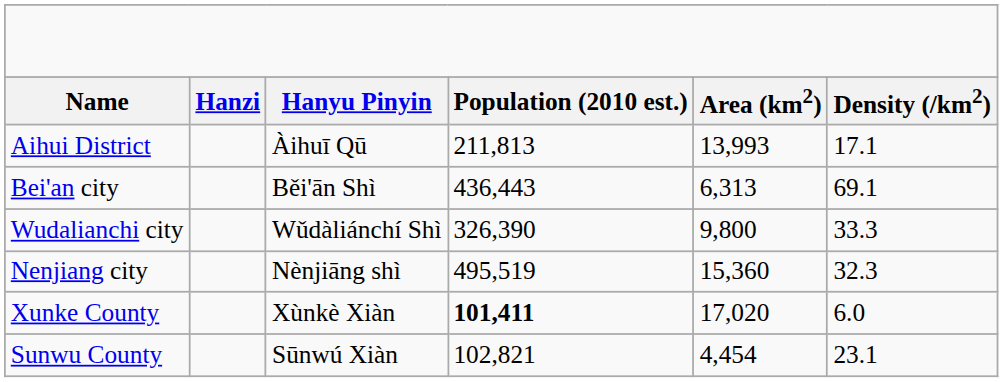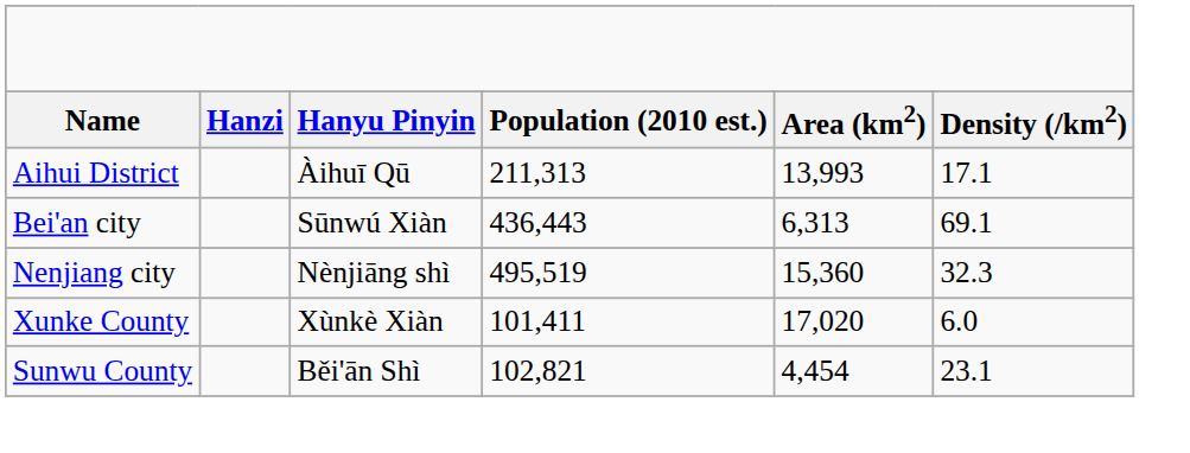Aihui District | column 4: 211,813 -> 211,313
Bei'an city | column 3: Běi'ān Shì -> Sūnwú Xiàn
- row: Wudalianchi city | Wǔdàliánchí Shì | 326,390 | 9,800 | 33.3
Xunke County | column 4: bold -> normal
Sunwu County | column 3: Sūnwú Xiàn -> Běi'ān Shì
